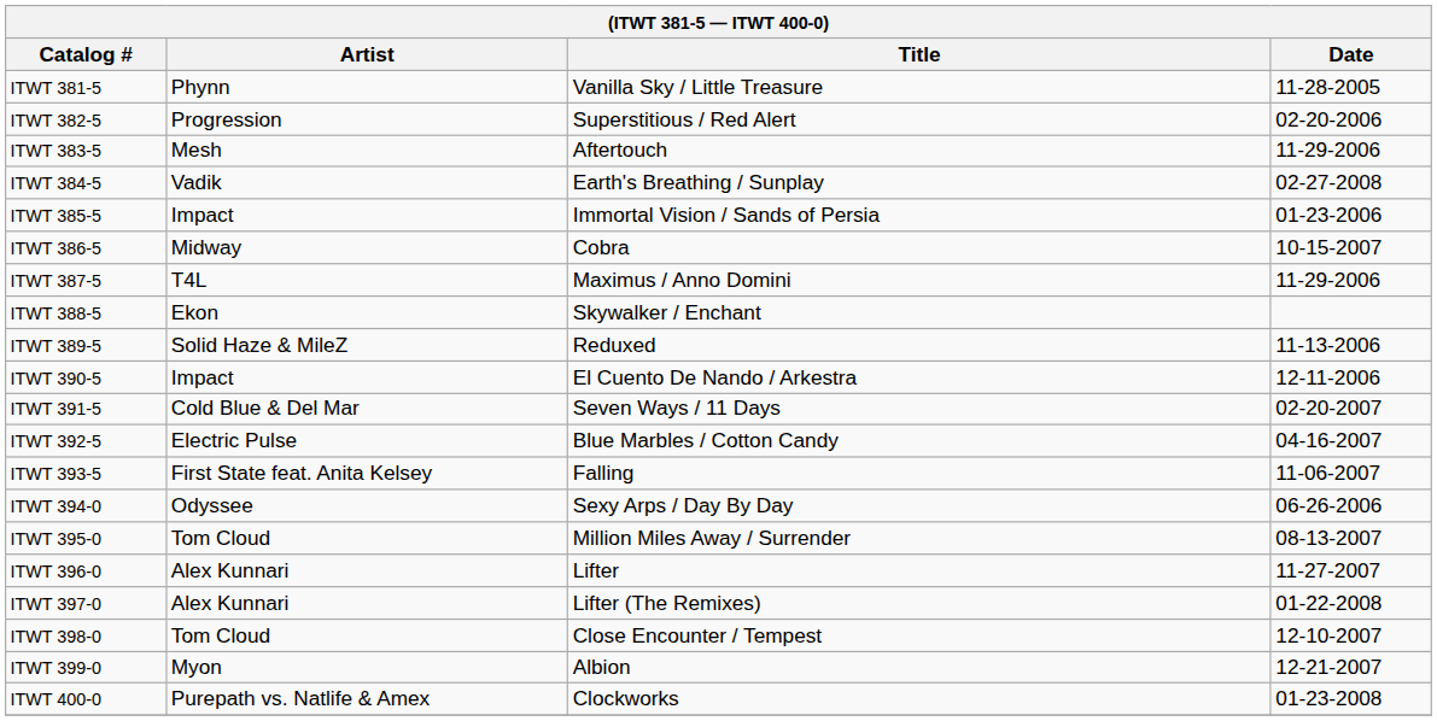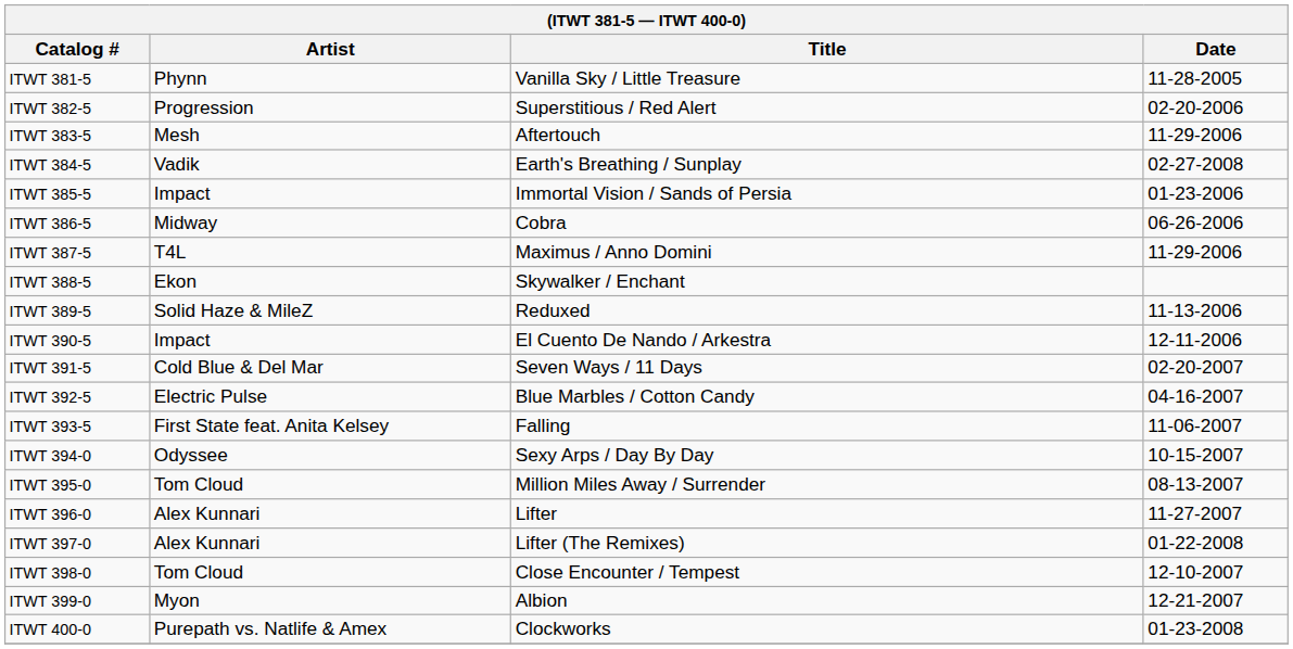ITWT 386-5 | Date: 10-15-2007 -> 06-26-2006
ITWT 394-0 | Date: 06-26-2006 -> 10-15-2007
